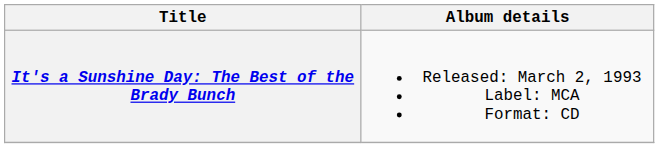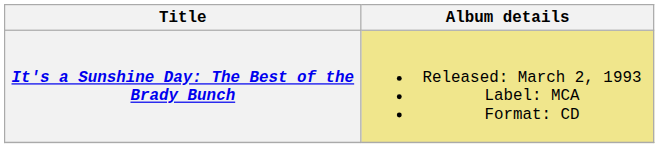It's a Sunshine Day: The Best of the Brady Bunch | Album details: no background -> khaki background
